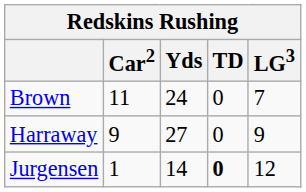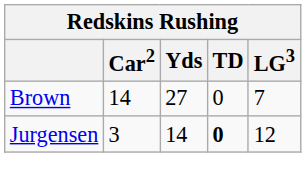Brown | Car2: 11 -> 14
Brown | Yds: 24 -> 27
- row: Harraway | 9 | 27 | 0 | 9
Jurgensen | Car2: 1 -> 3
